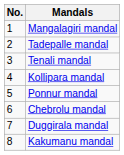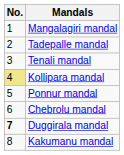Kollipara mandal | No.: no background -> khaki background
Duggirala mandal | No.: normal -> bold
